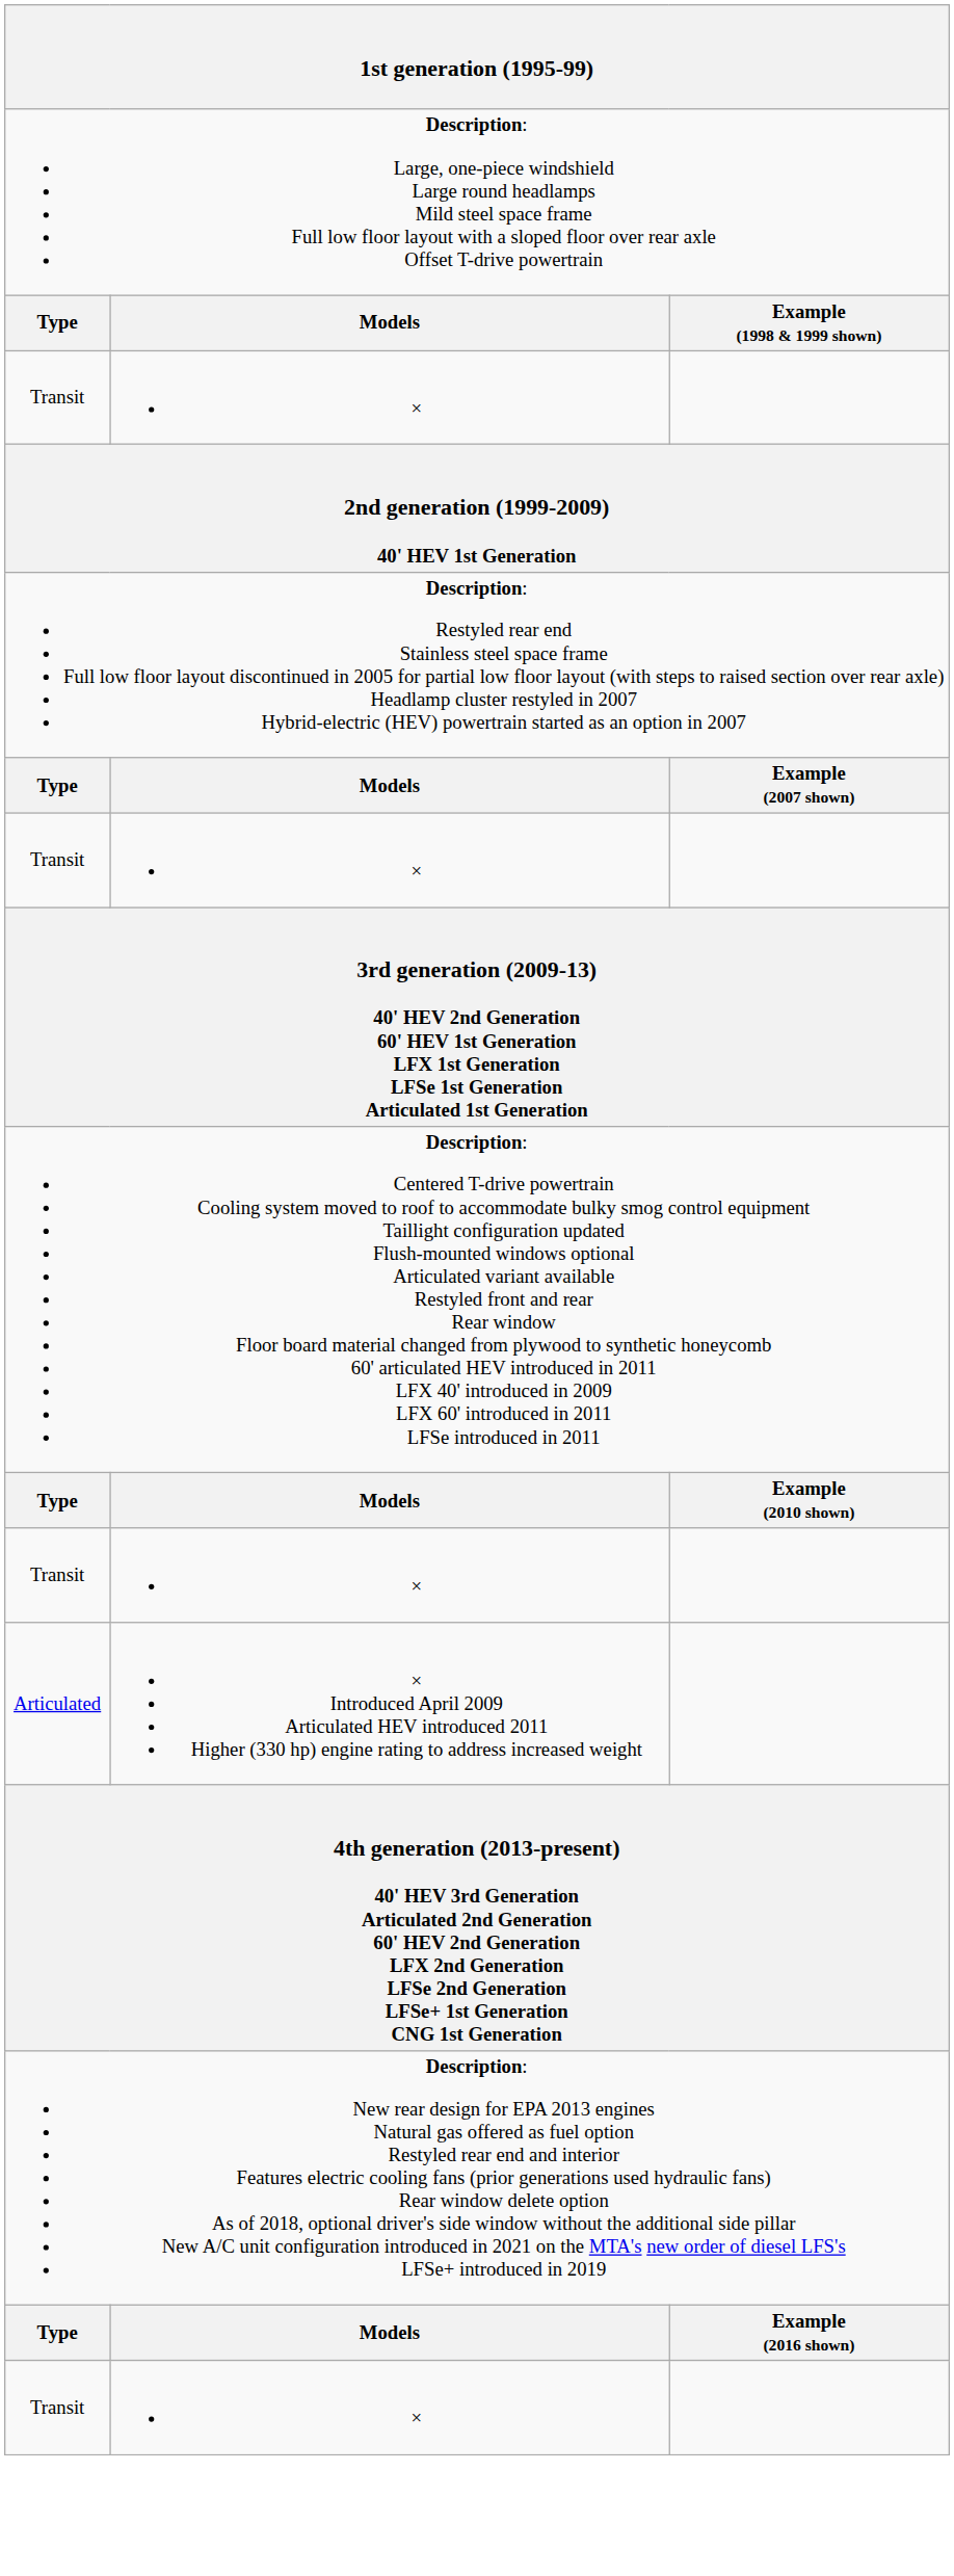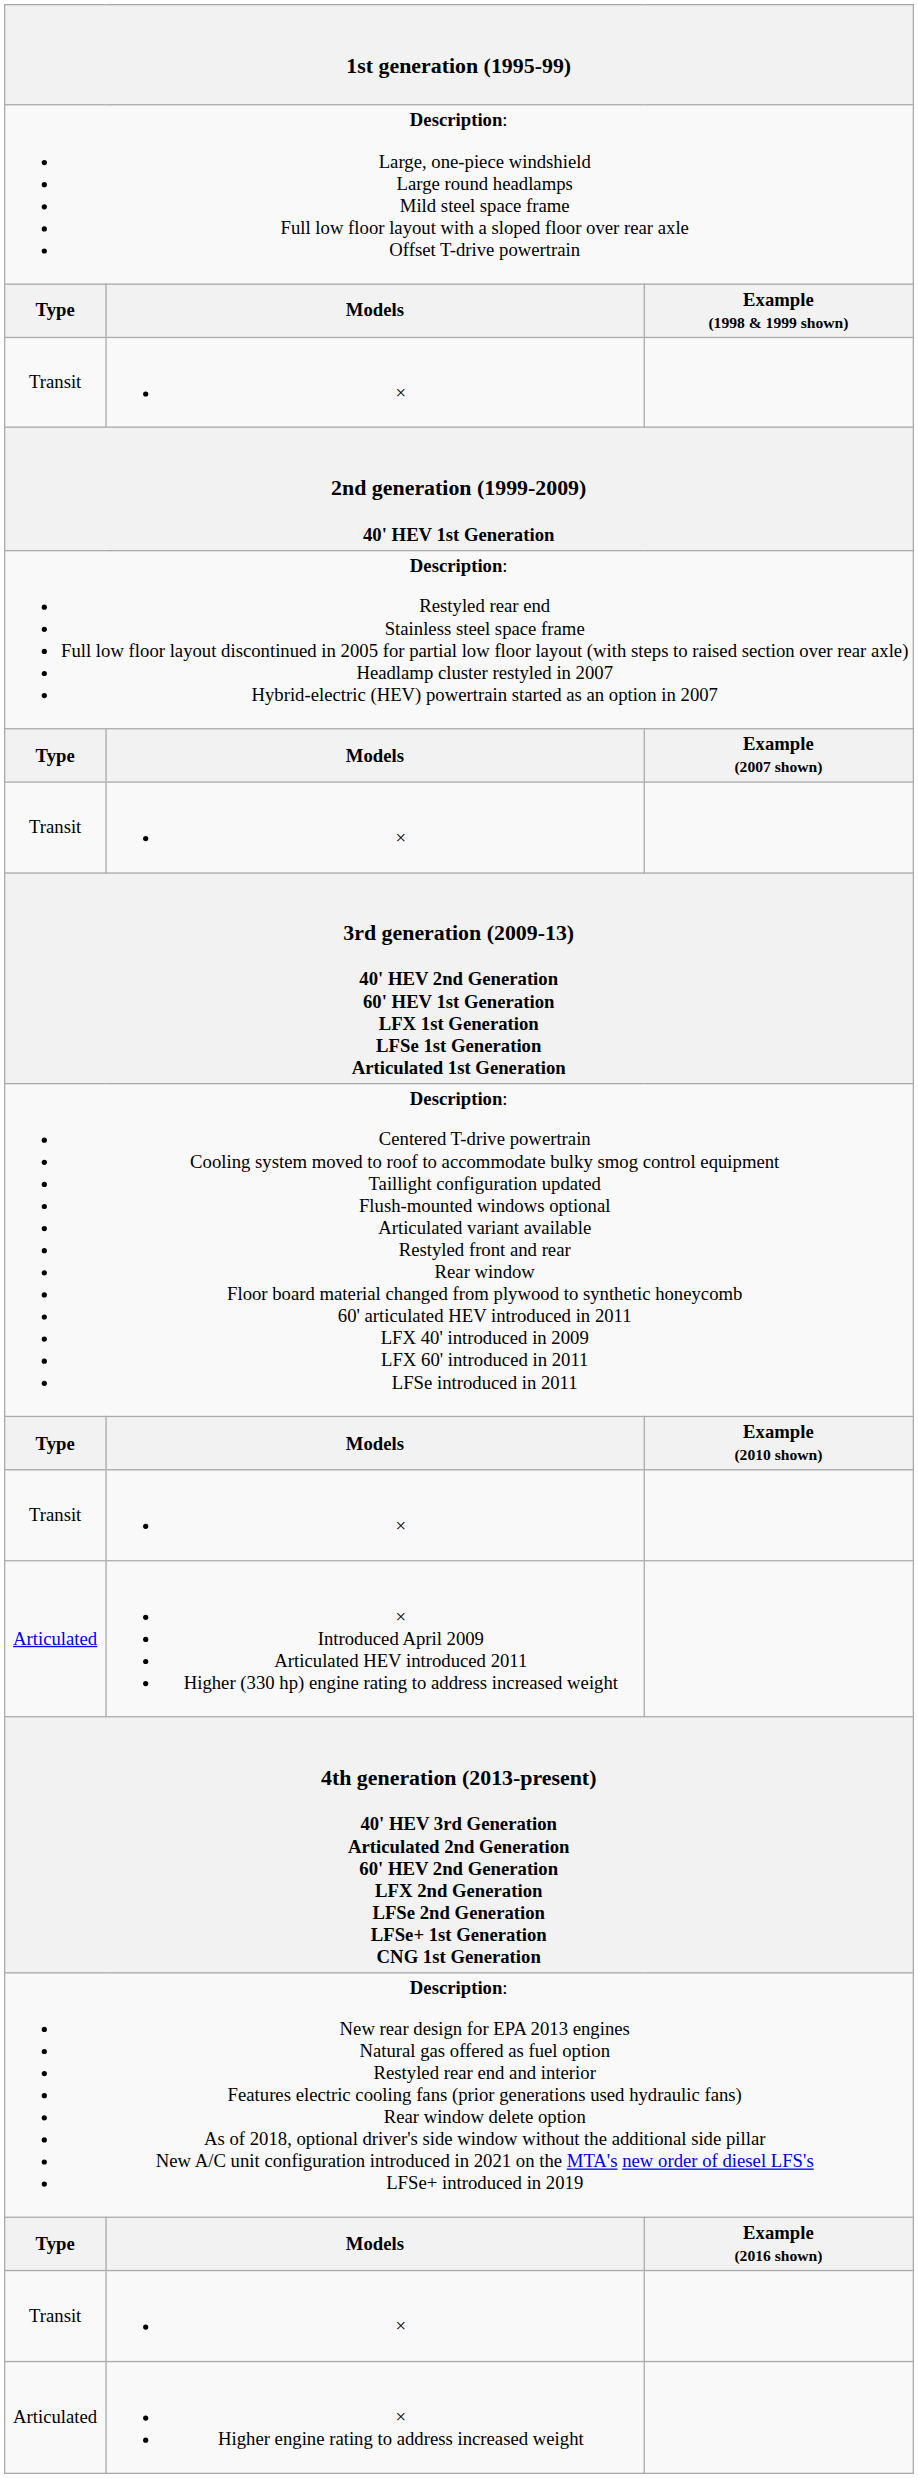+ row: Articulated | × Higher engine rating to address increased weight
